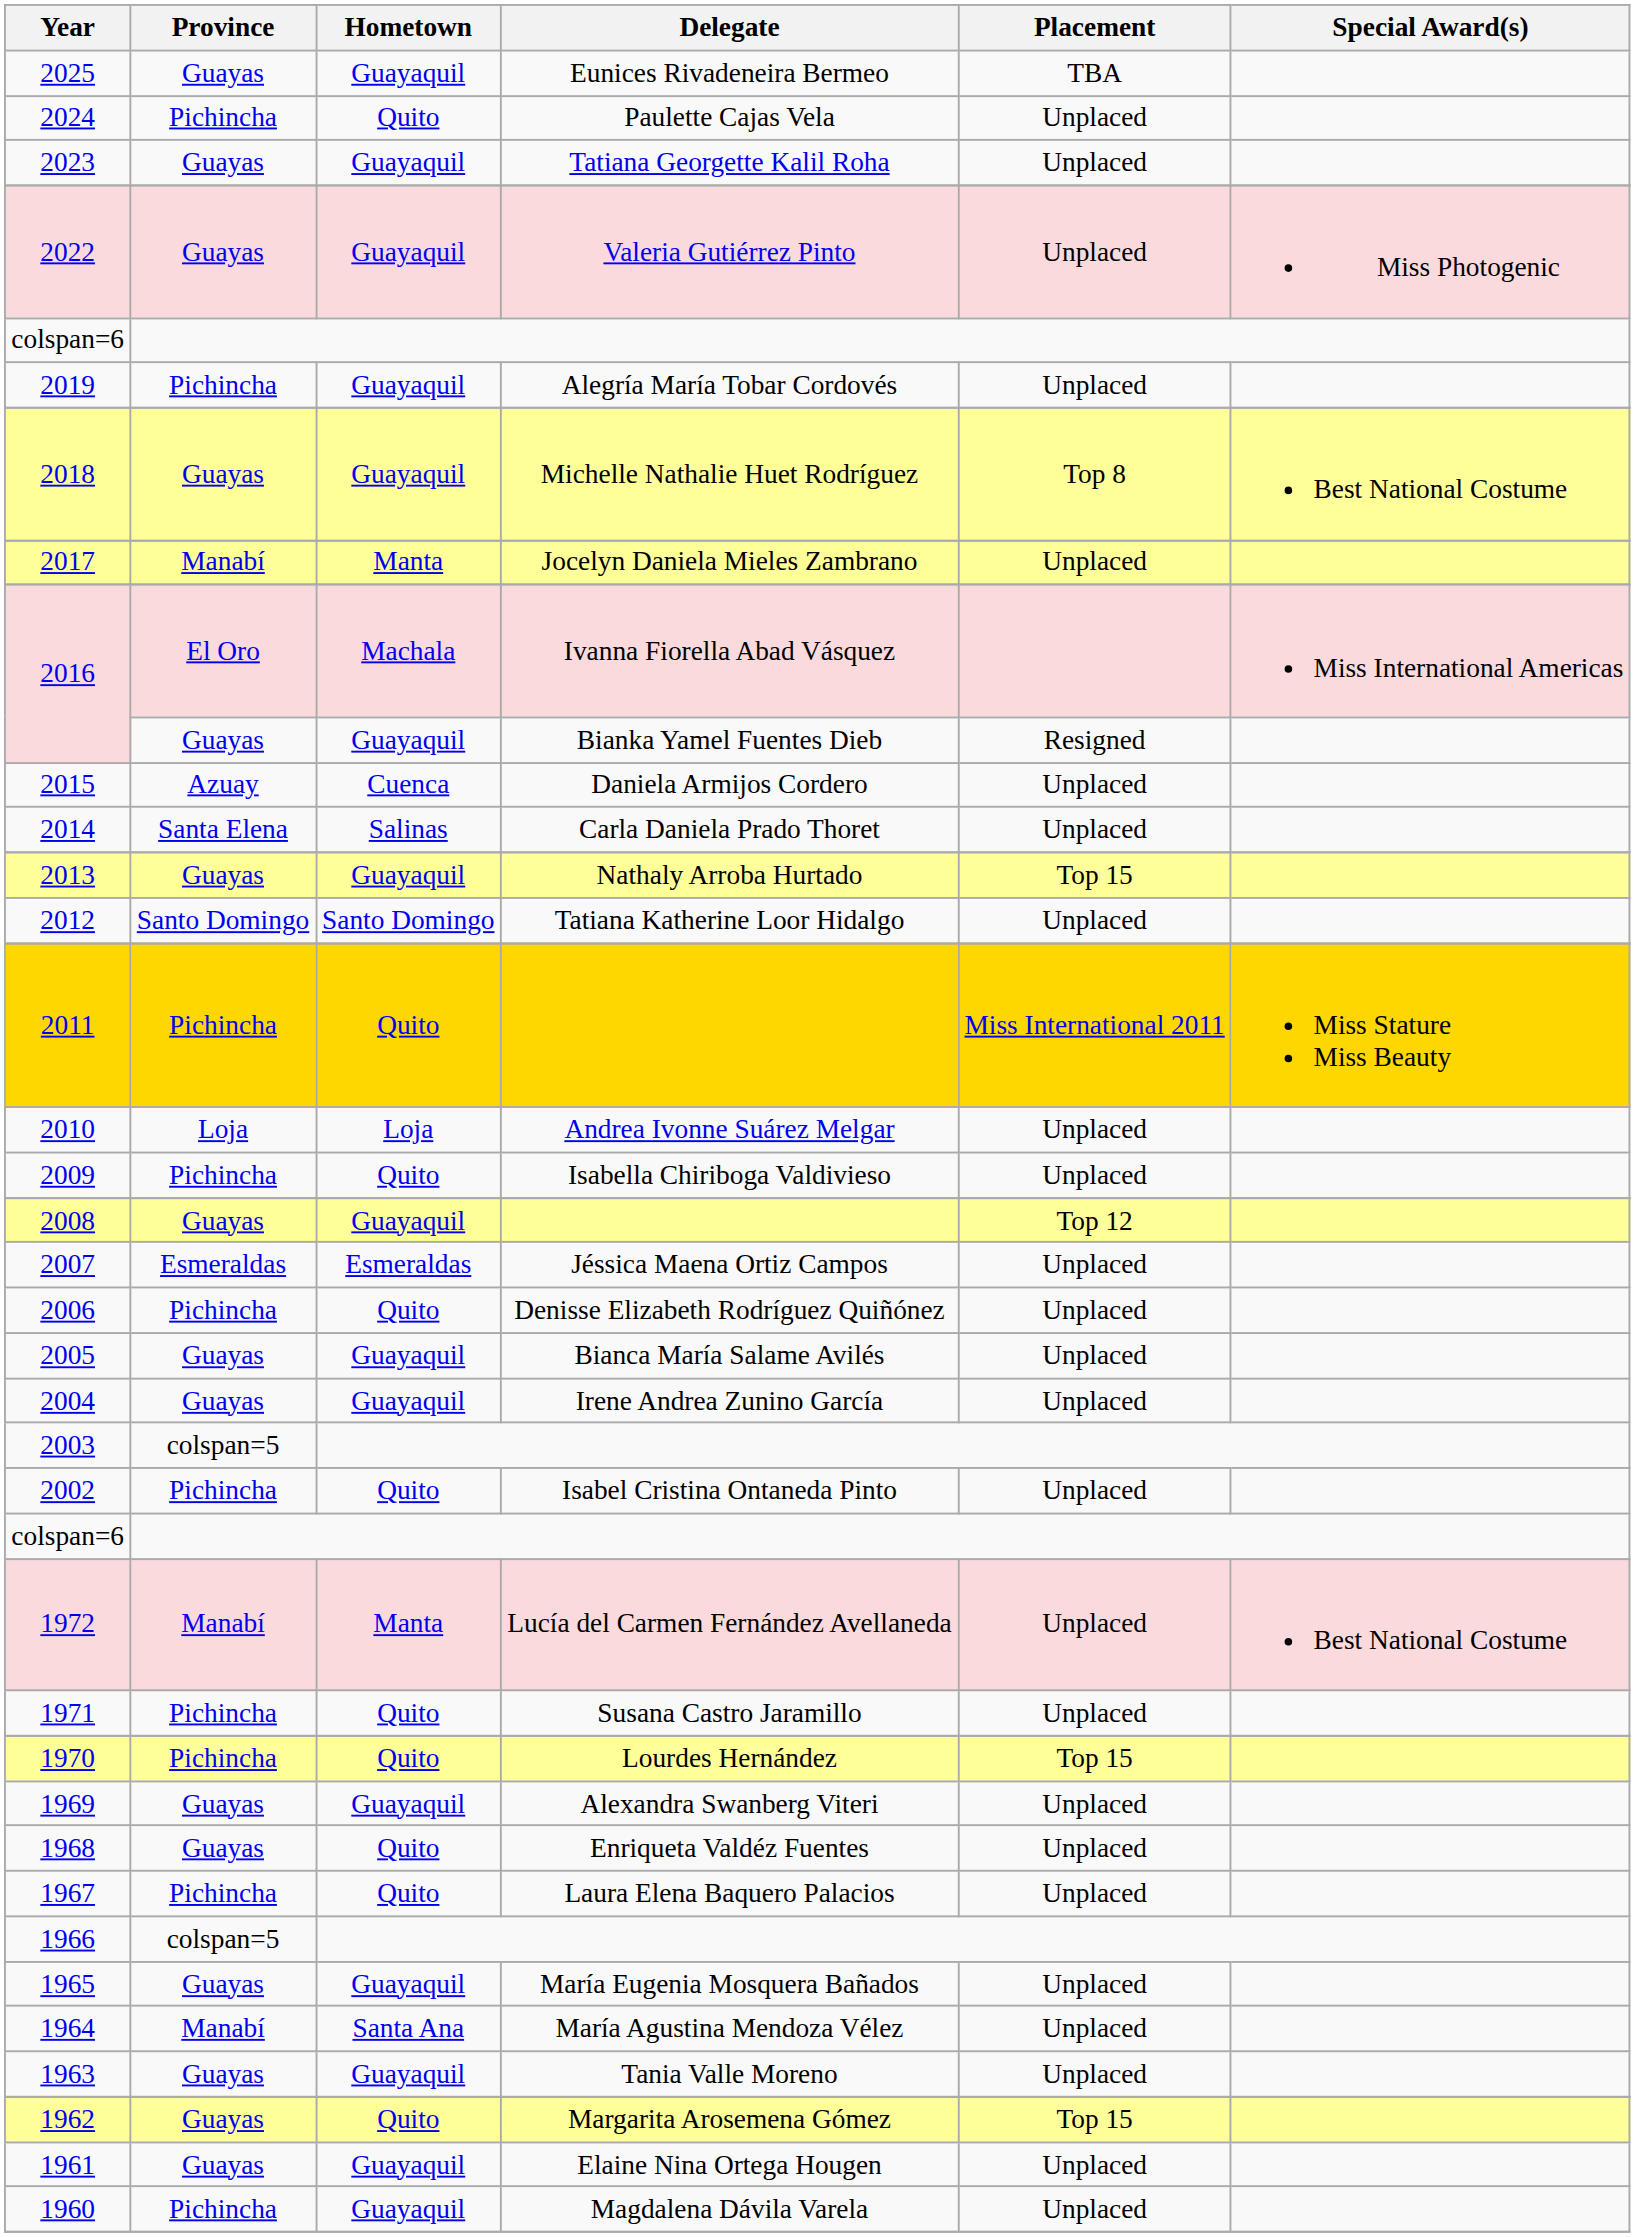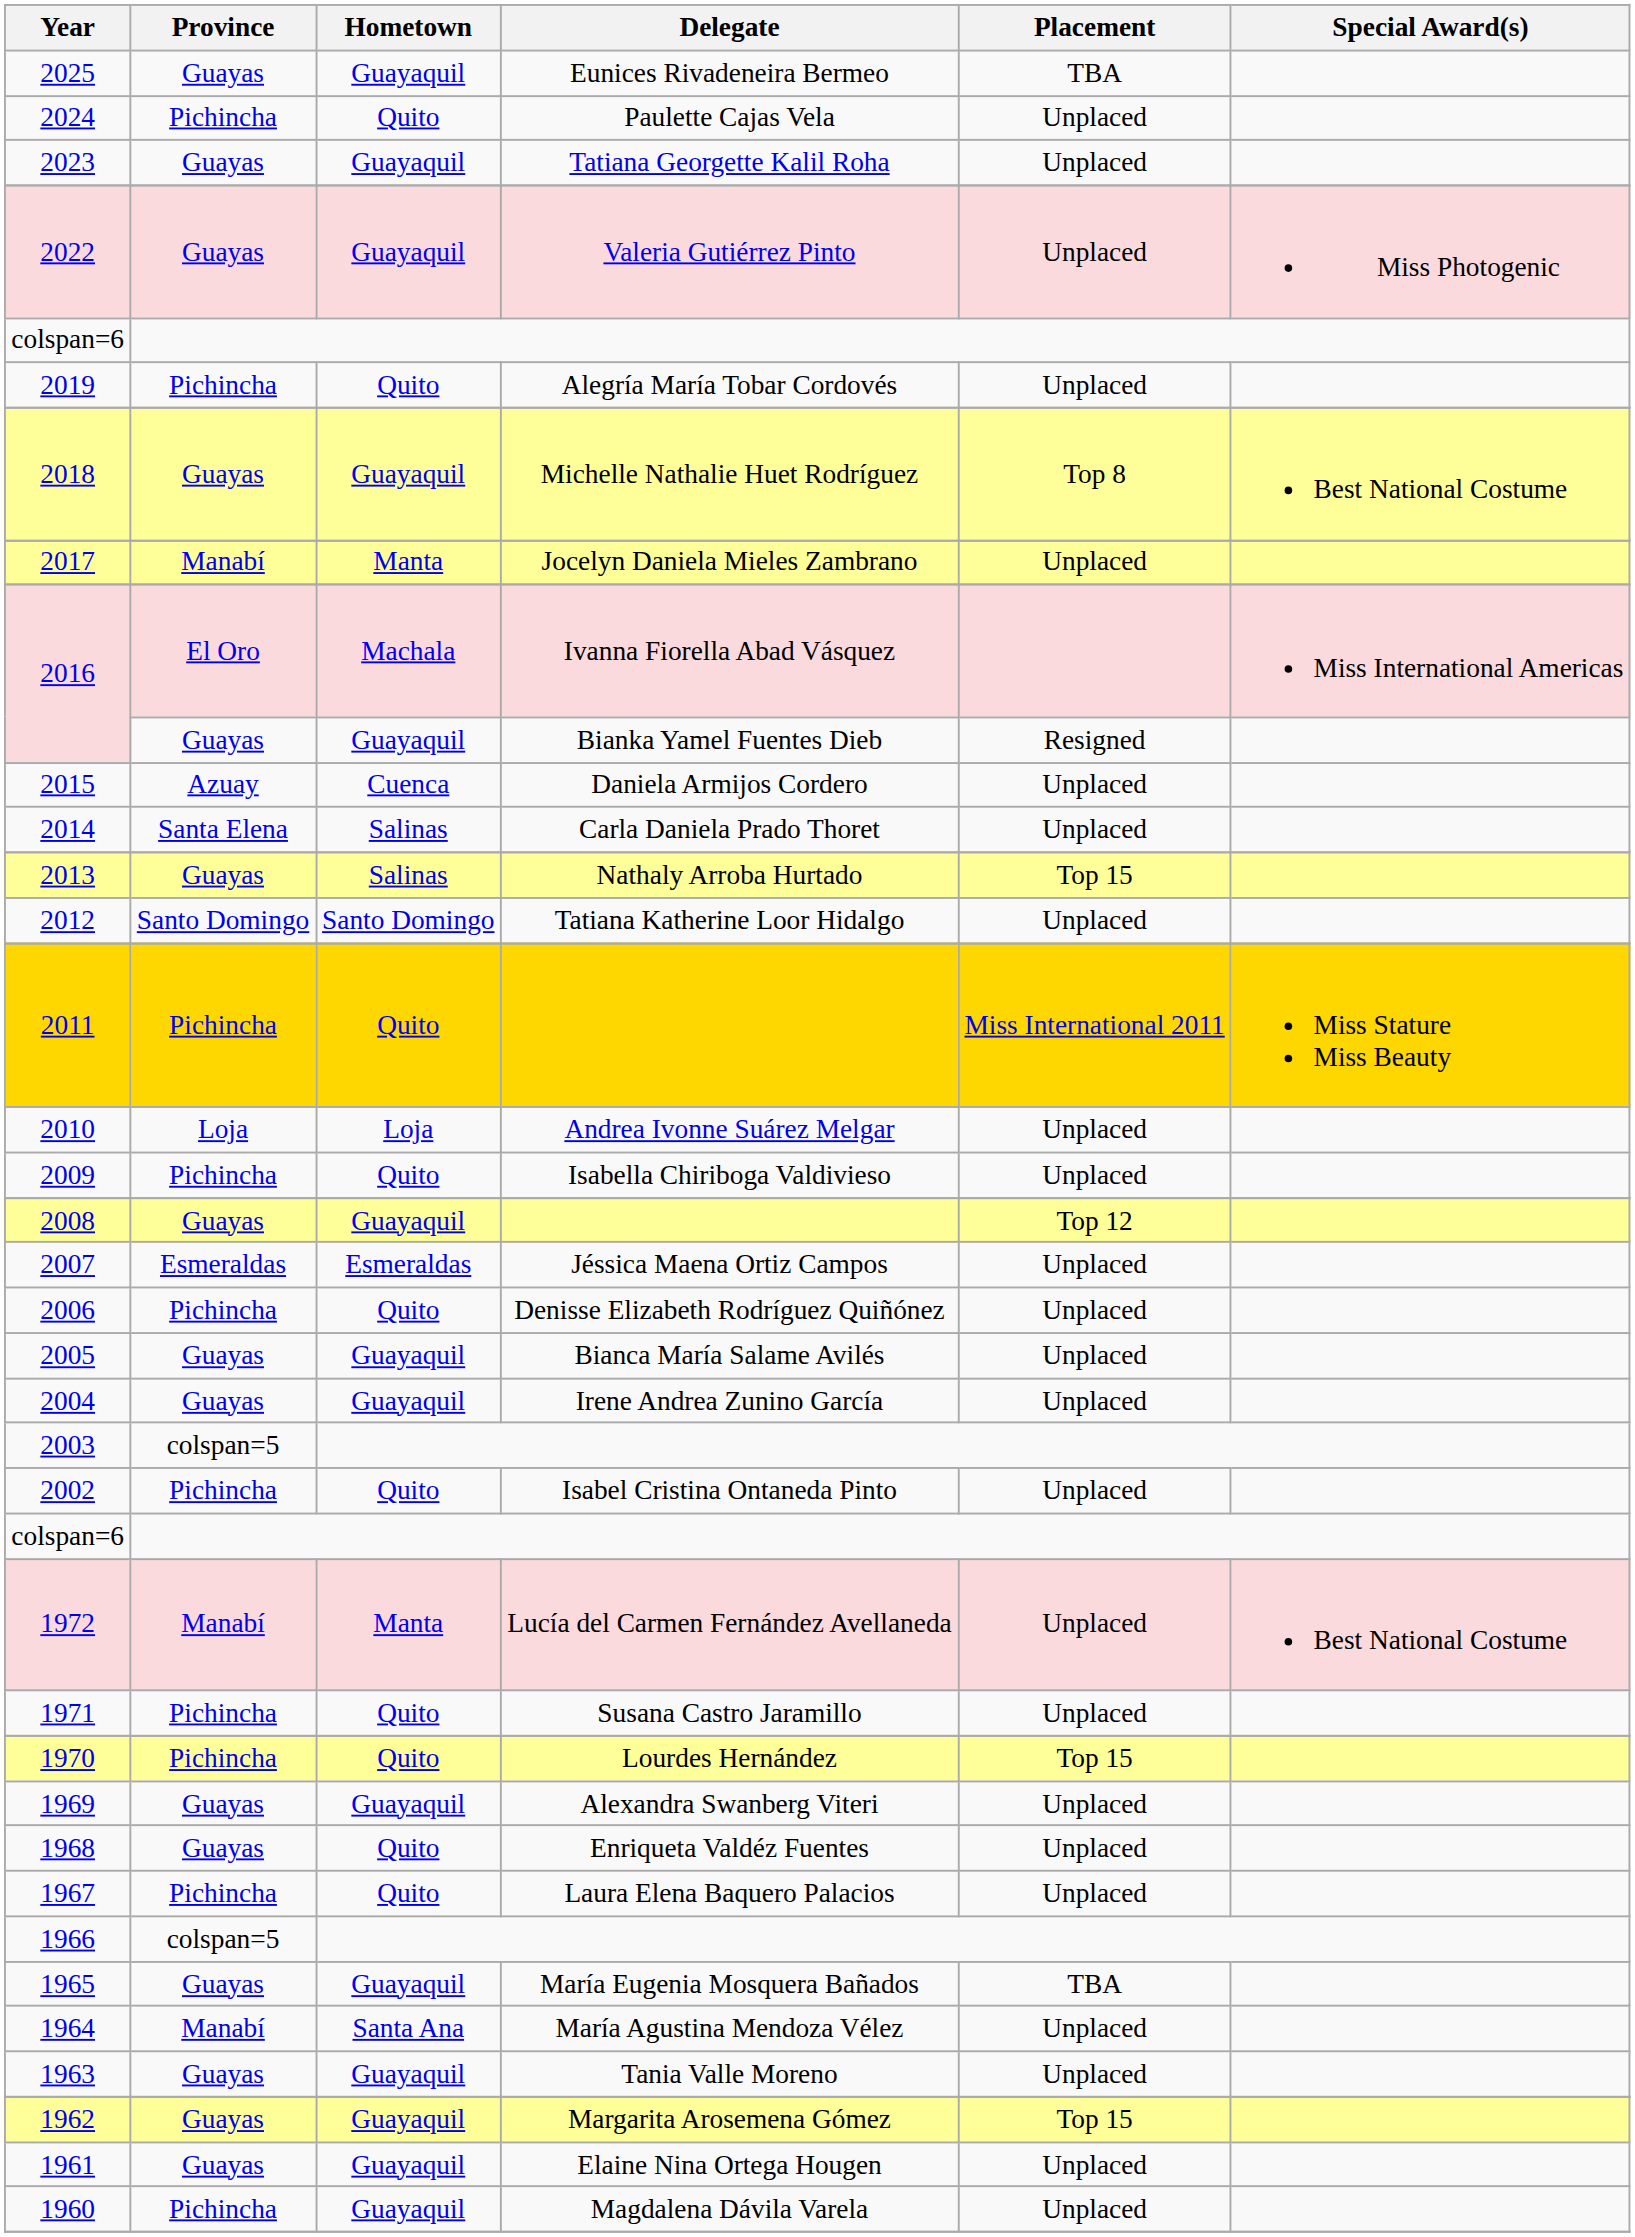2019 | Hometown: Guayaquil -> Quito
2013 | Hometown: Guayaquil -> Salinas
1965 | Placement: Unplaced -> TBA
1962 | Hometown: Quito -> Guayaquil
